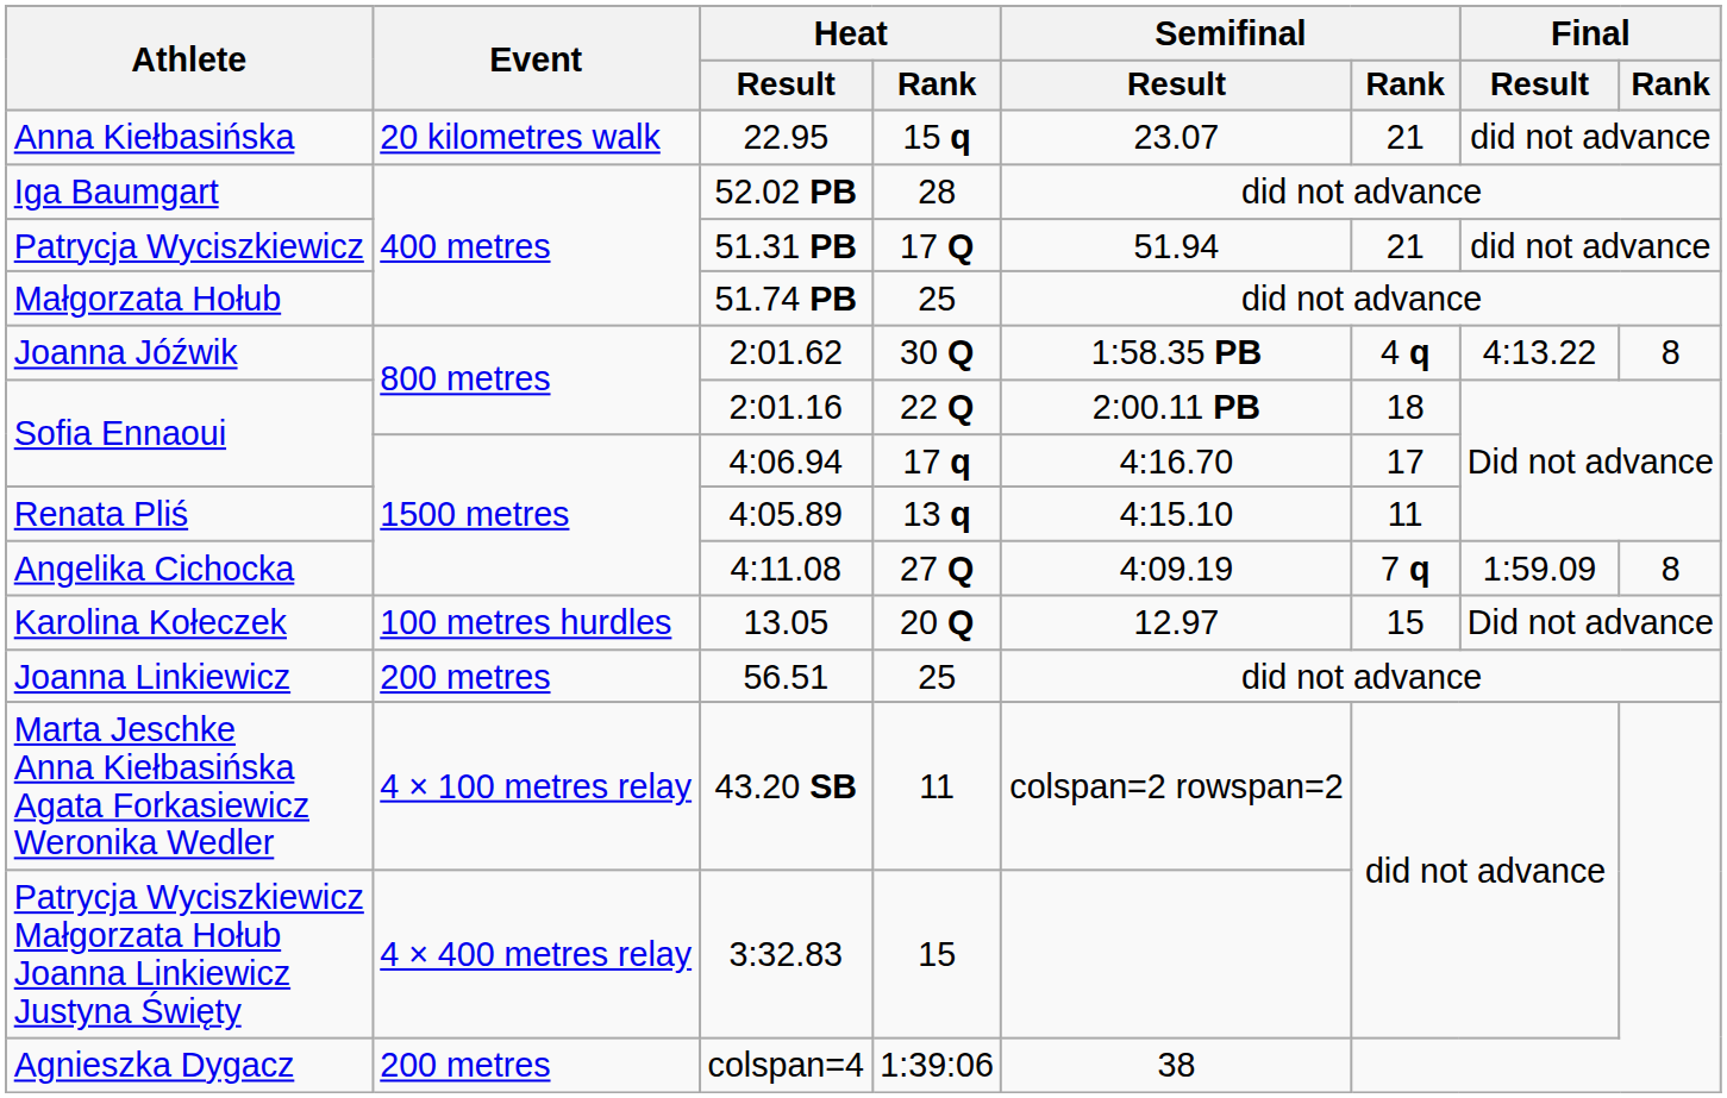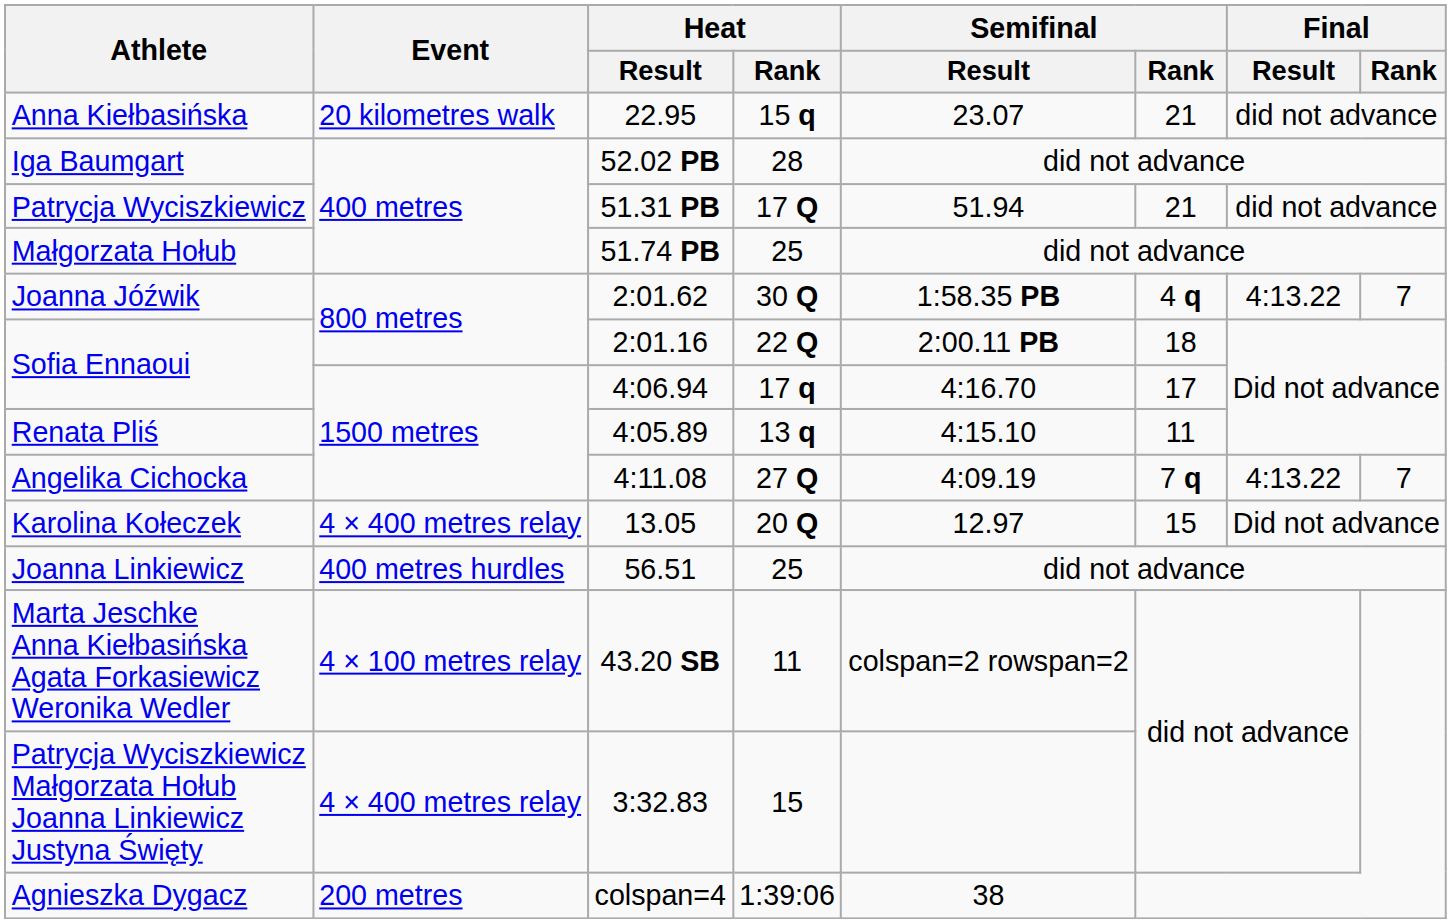Joanna Jóźwik | Final / Rank: 8 -> 7
Angelika Cichocka | Final / Result: 1:59.09 -> 4:13.22
Angelika Cichocka | Final / Rank: 8 -> 7
Karolina Kołeczek | Event: 100 metres hurdles -> 4 × 400 metres relay
Joanna Linkiewicz | Event: 200 metres -> 400 metres hurdles
